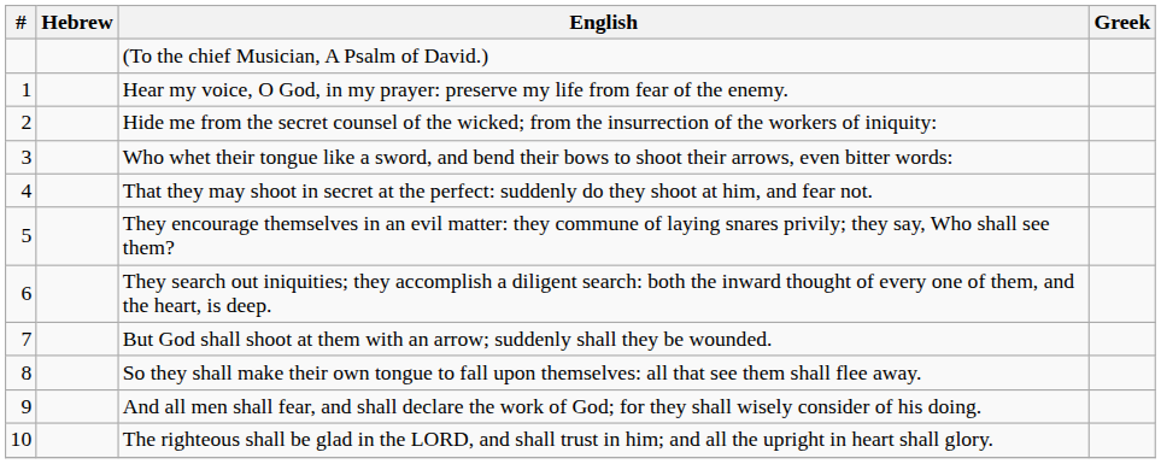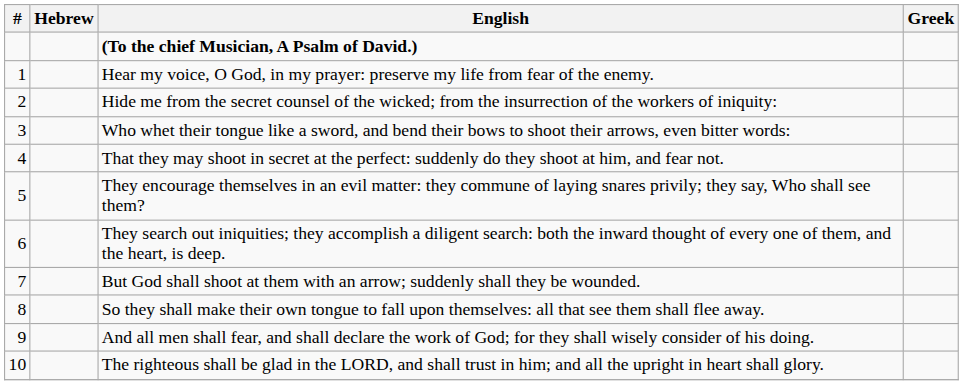(To the chief Musician, A Psalm of David.) | English: normal -> bold
